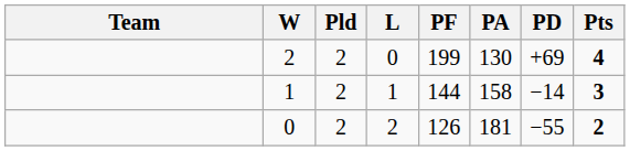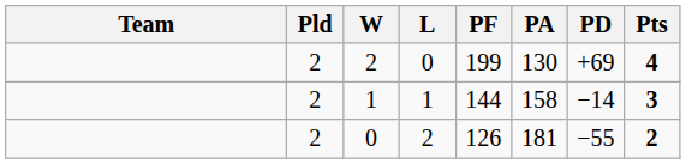columns swapped: Pld <-> W
